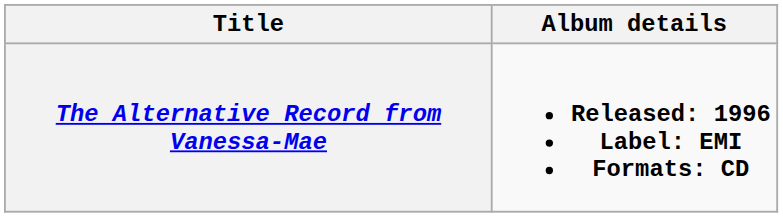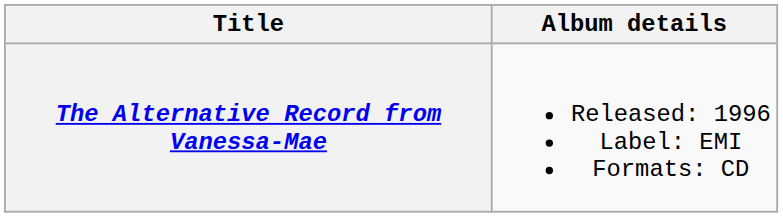The Alternative Record from Vanessa-Mae | Album details: bold -> normal
